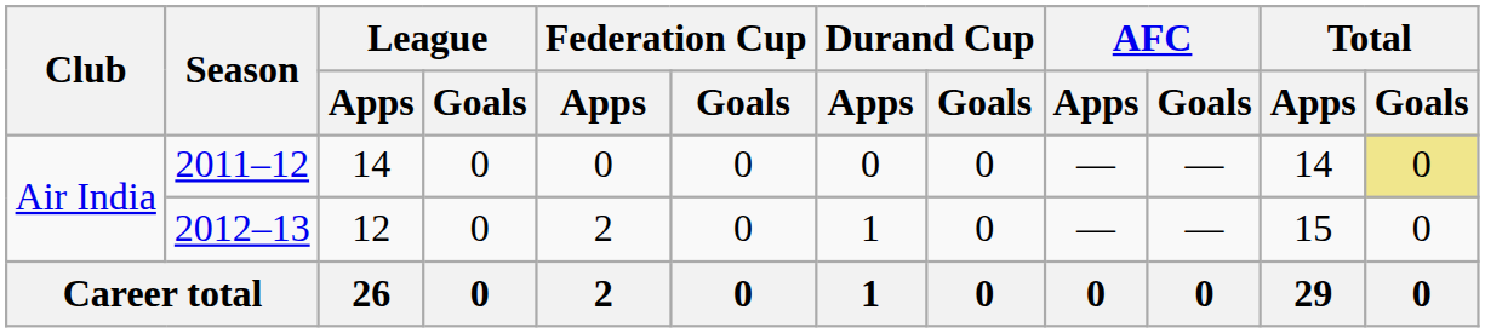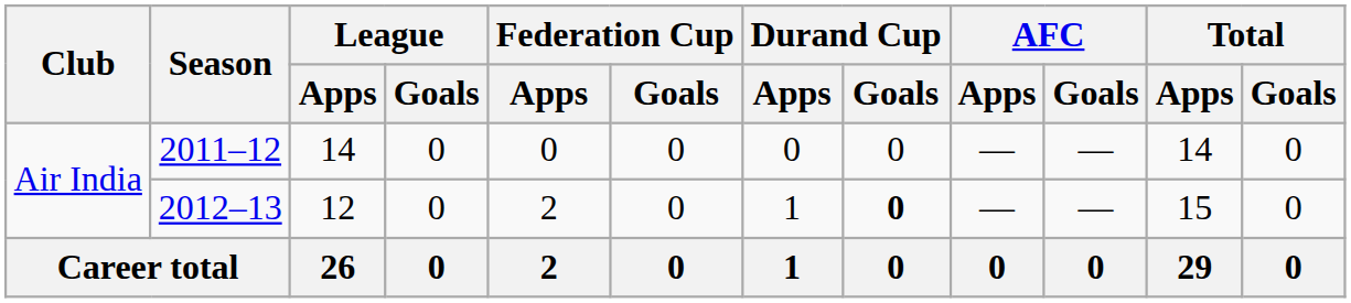2011–12 | Total / Goals: khaki background -> no background
2012–13 | Durand Cup / Goals: normal -> bold
